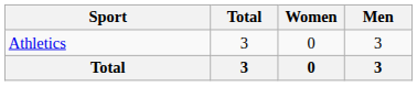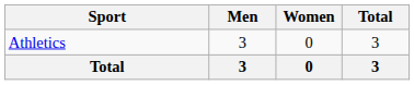columns swapped: Men <-> Total
